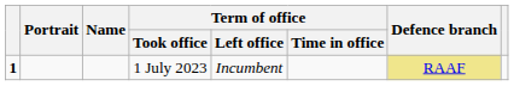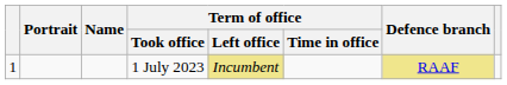1 July 2023 | column 1: bold -> normal
1 July 2023 | Term of office / Left office: no background -> khaki background
